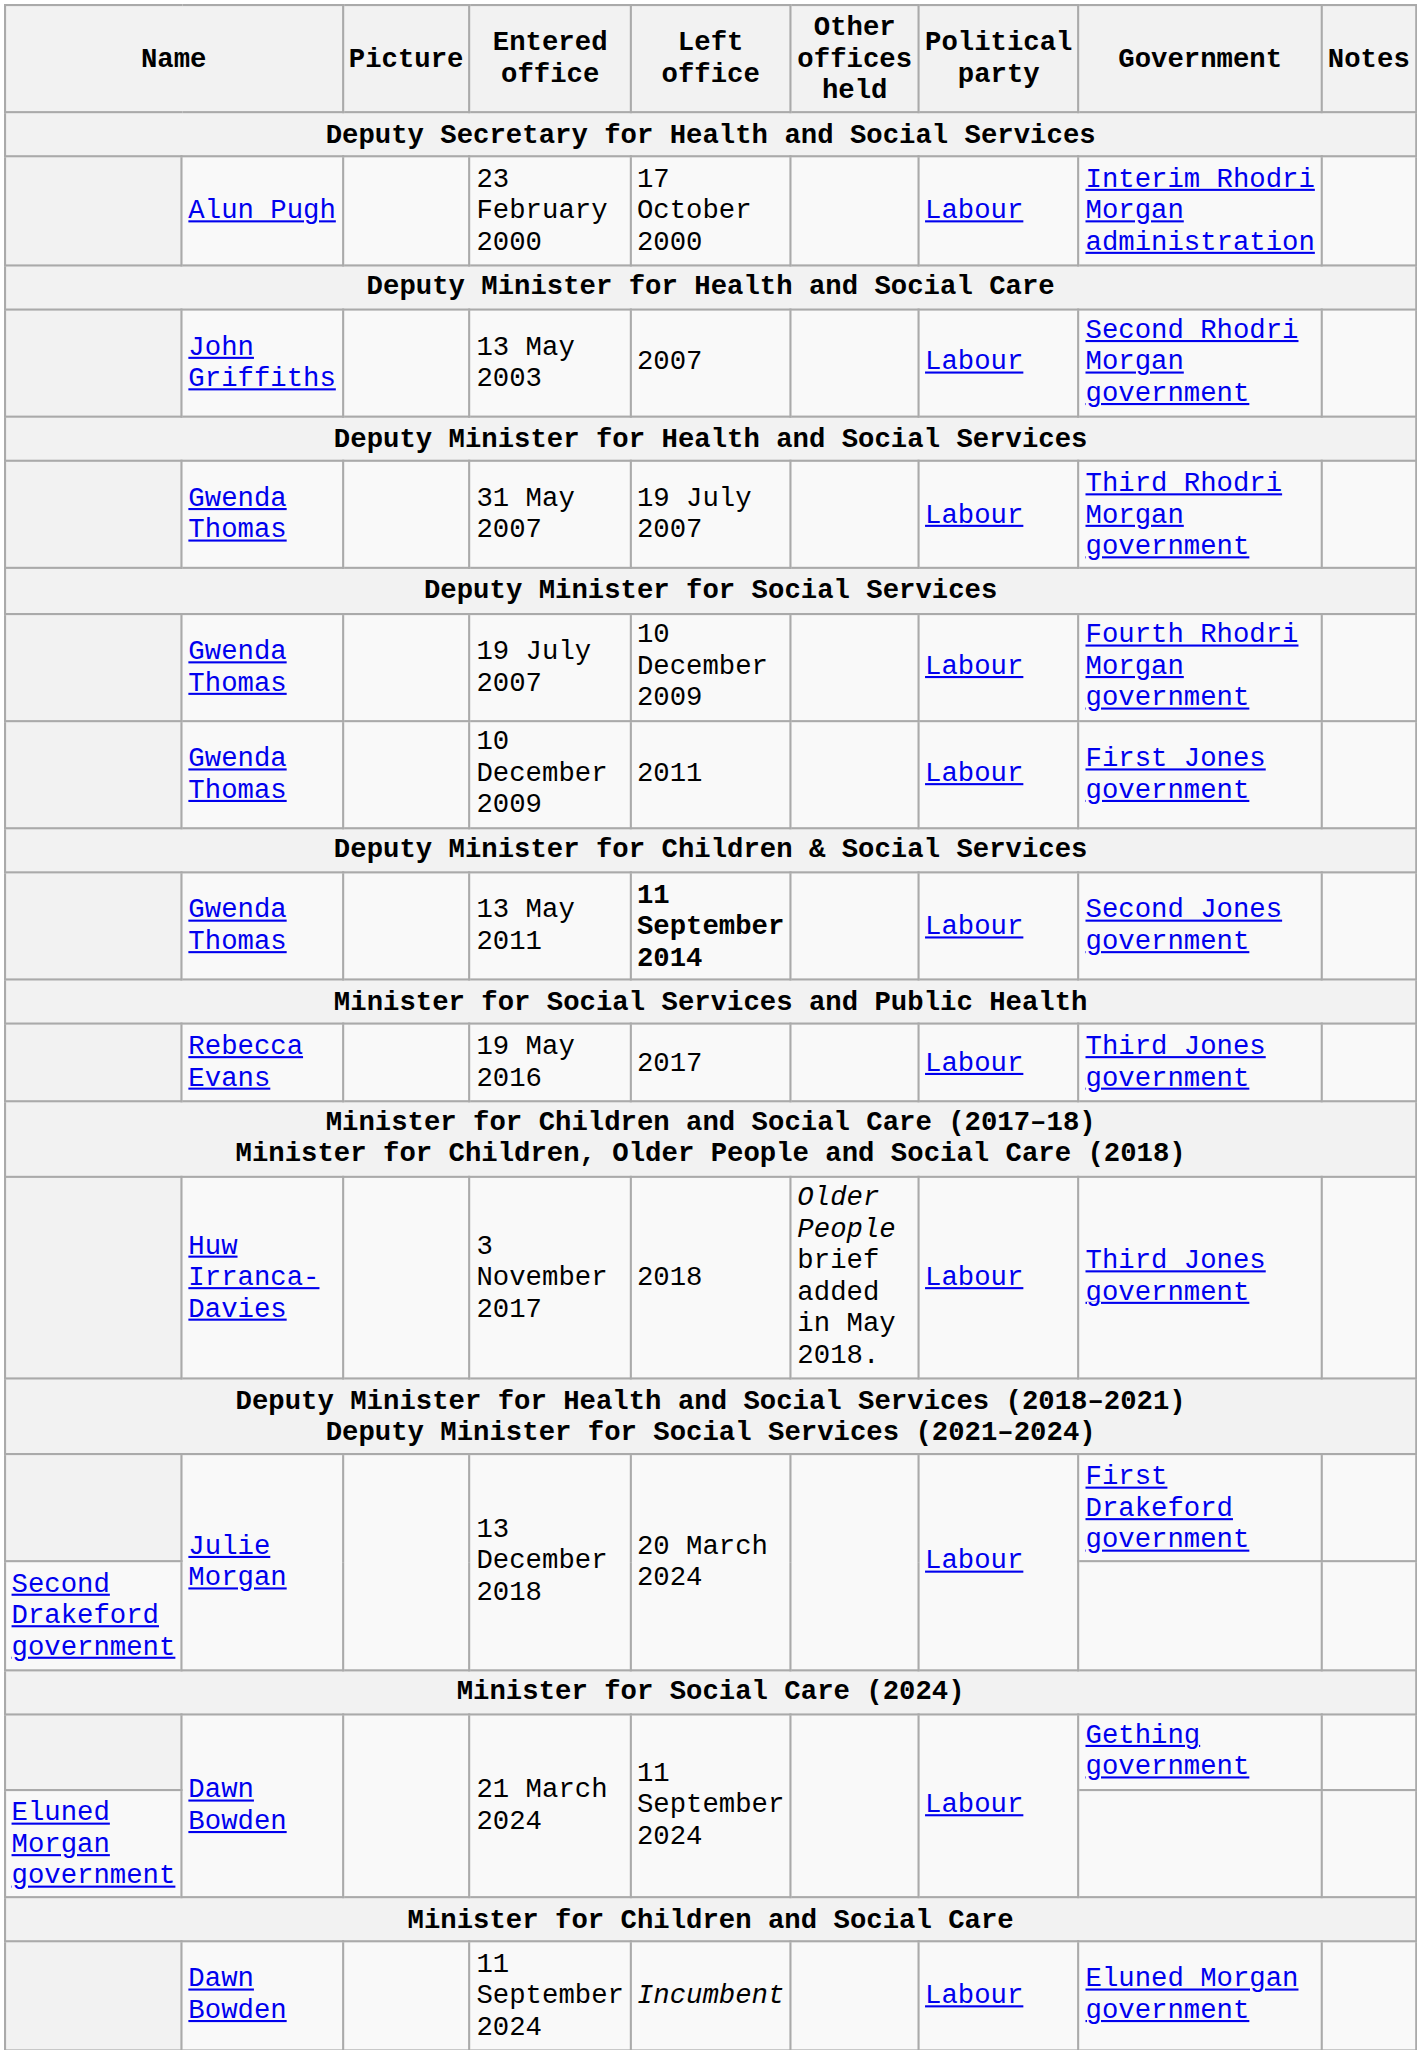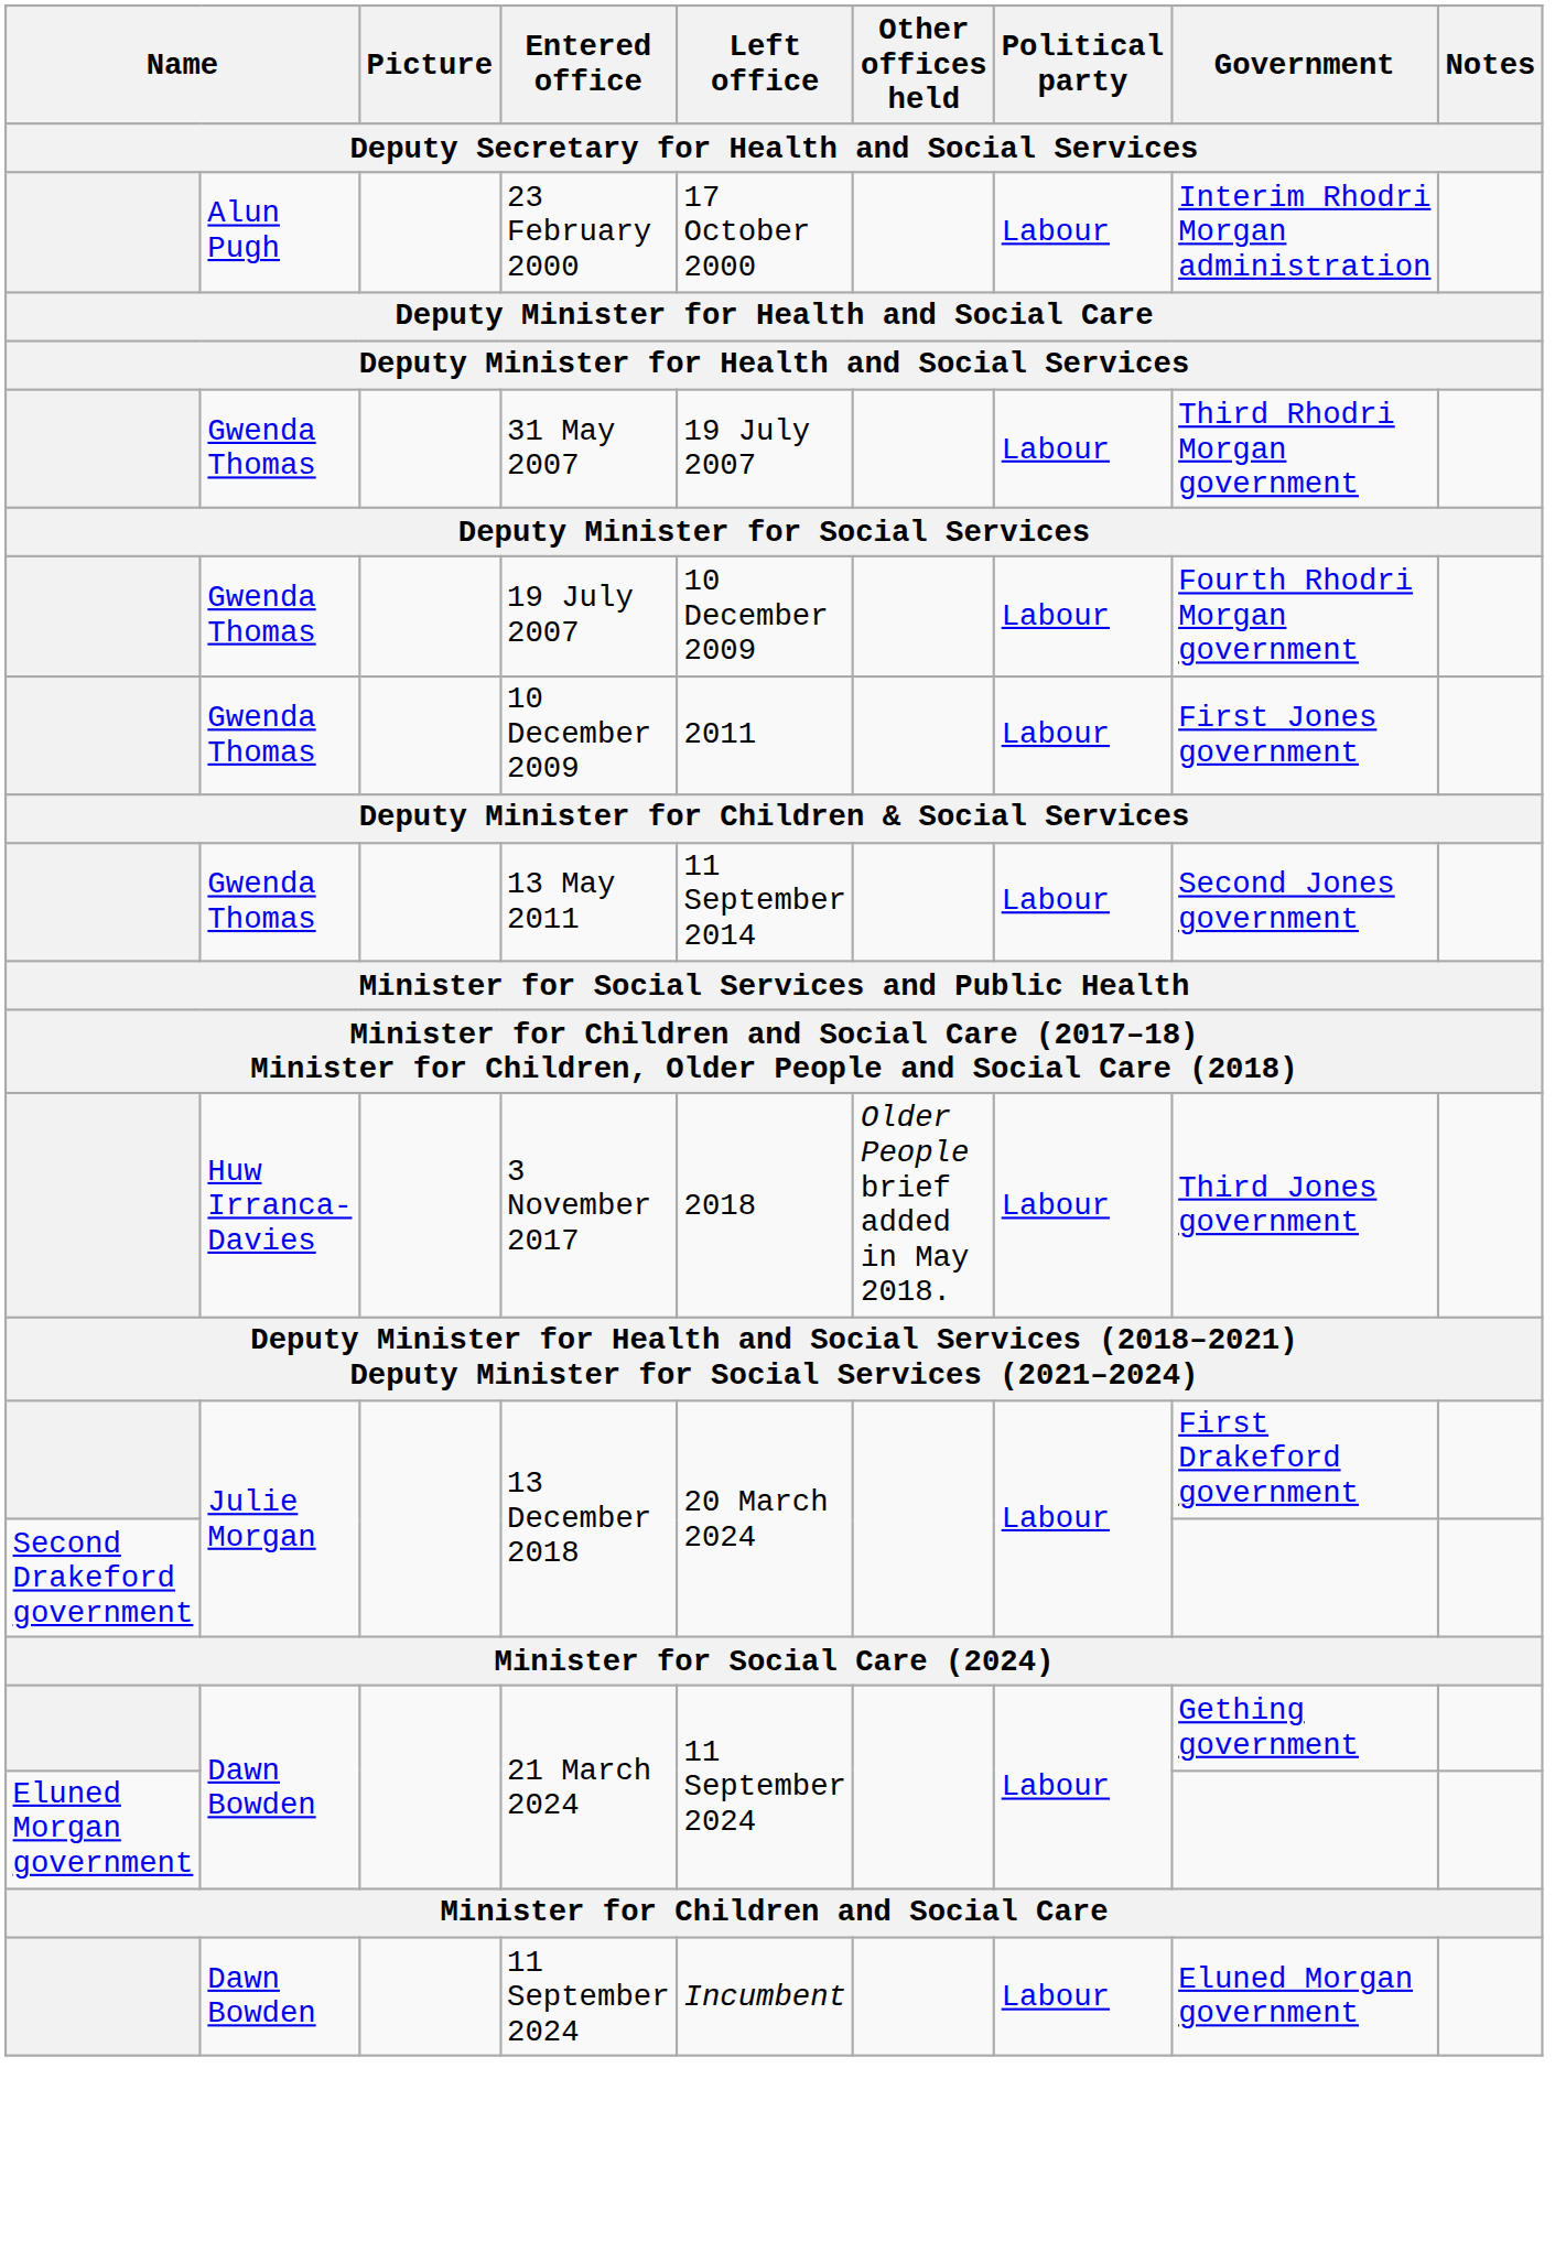- row: John Griffiths | 13 May 2003 | 2007 | Labour | Second Rhodri Morgan government
13 May 2011 | Left office: bold -> normal
- row: Rebecca Evans | 19 May 2016 | 2017 | Labour | Third Jones government
